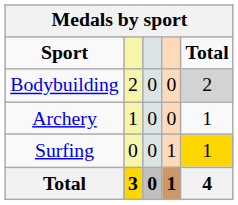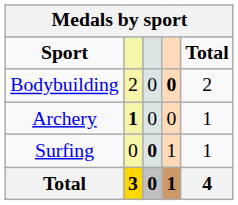Bodybuilding | column 4: normal -> bold
Bodybuilding | Total: lightgrey background -> no background
Archery | column 2: normal -> bold
Surfing | column 3: normal -> bold
Surfing | Total: gold background -> no background
